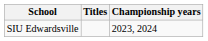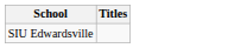- column: Championship years | 2023, 2024
